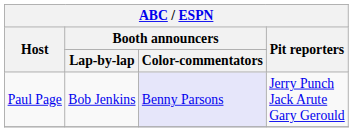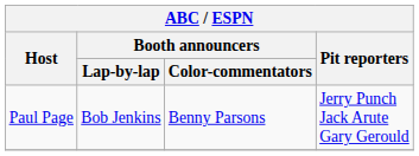Paul Page | Booth announcers / Color-commentators: lavender background -> no background
